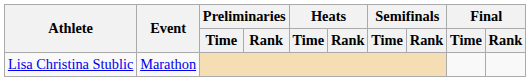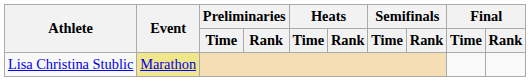Lisa Christina Stublic | Event: no background -> khaki background
